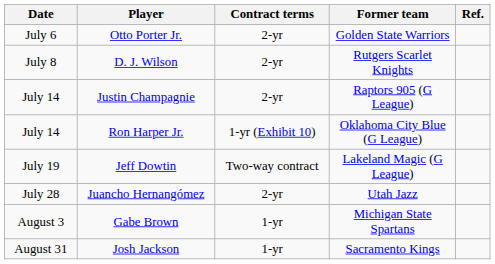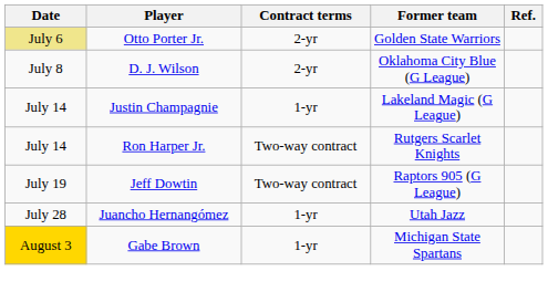Otto Porter Jr. | Date: no background -> khaki background
D. J. Wilson | Former team: Rutgers Scarlet Knights -> Oklahoma City Blue (G League)
Justin Champagnie | Contract terms: 2-yr -> 1-yr
Justin Champagnie | Former team: Raptors 905 (G League) -> Lakeland Magic (G League)
Ron Harper Jr. | Contract terms: 1-yr (Exhibit 10) -> Two-way contract
Ron Harper Jr. | Former team: Oklahoma City Blue (G League) -> Rutgers Scarlet Knights
Jeff Dowtin | Former team: Lakeland Magic (G League) -> Raptors 905 (G League)
Juancho Hernangómez | Contract terms: 2-yr -> 1-yr
Gabe Brown | Date: no background -> gold background
- row: August 31 | Josh Jackson | 1-yr | Sacramento Kings
